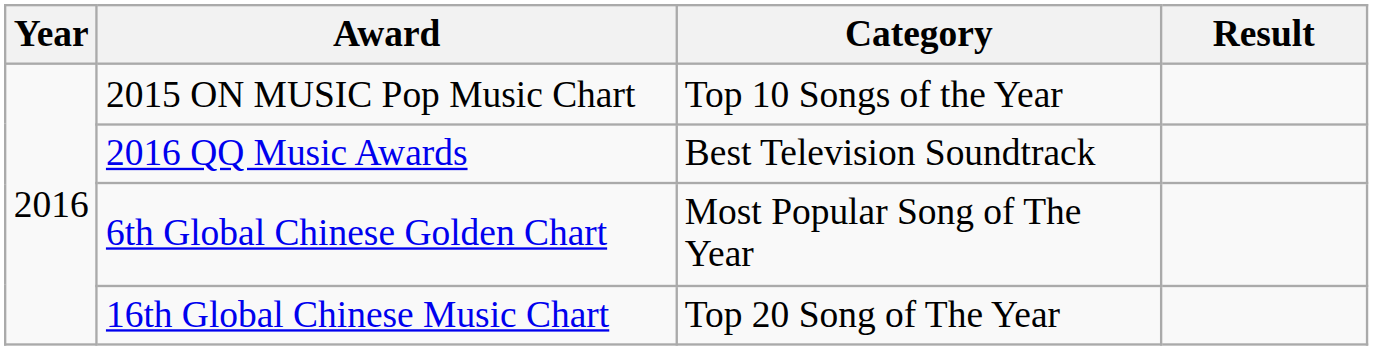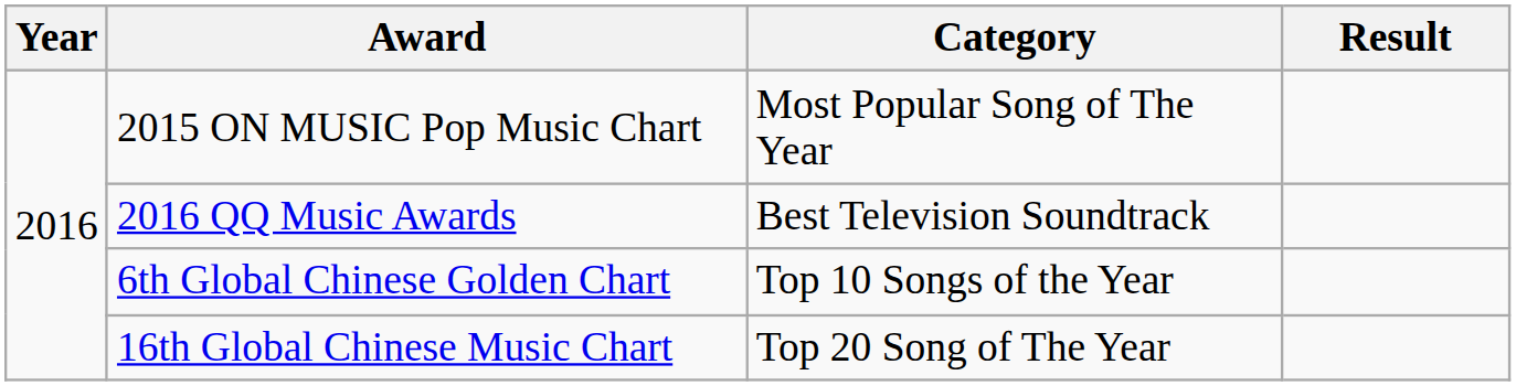2015 ON MUSIC Pop Music Chart | Category: Top 10 Songs of the Year -> Most Popular Song of The Year
6th Global Chinese Golden Chart | Category: Most Popular Song of The Year -> Top 10 Songs of the Year
